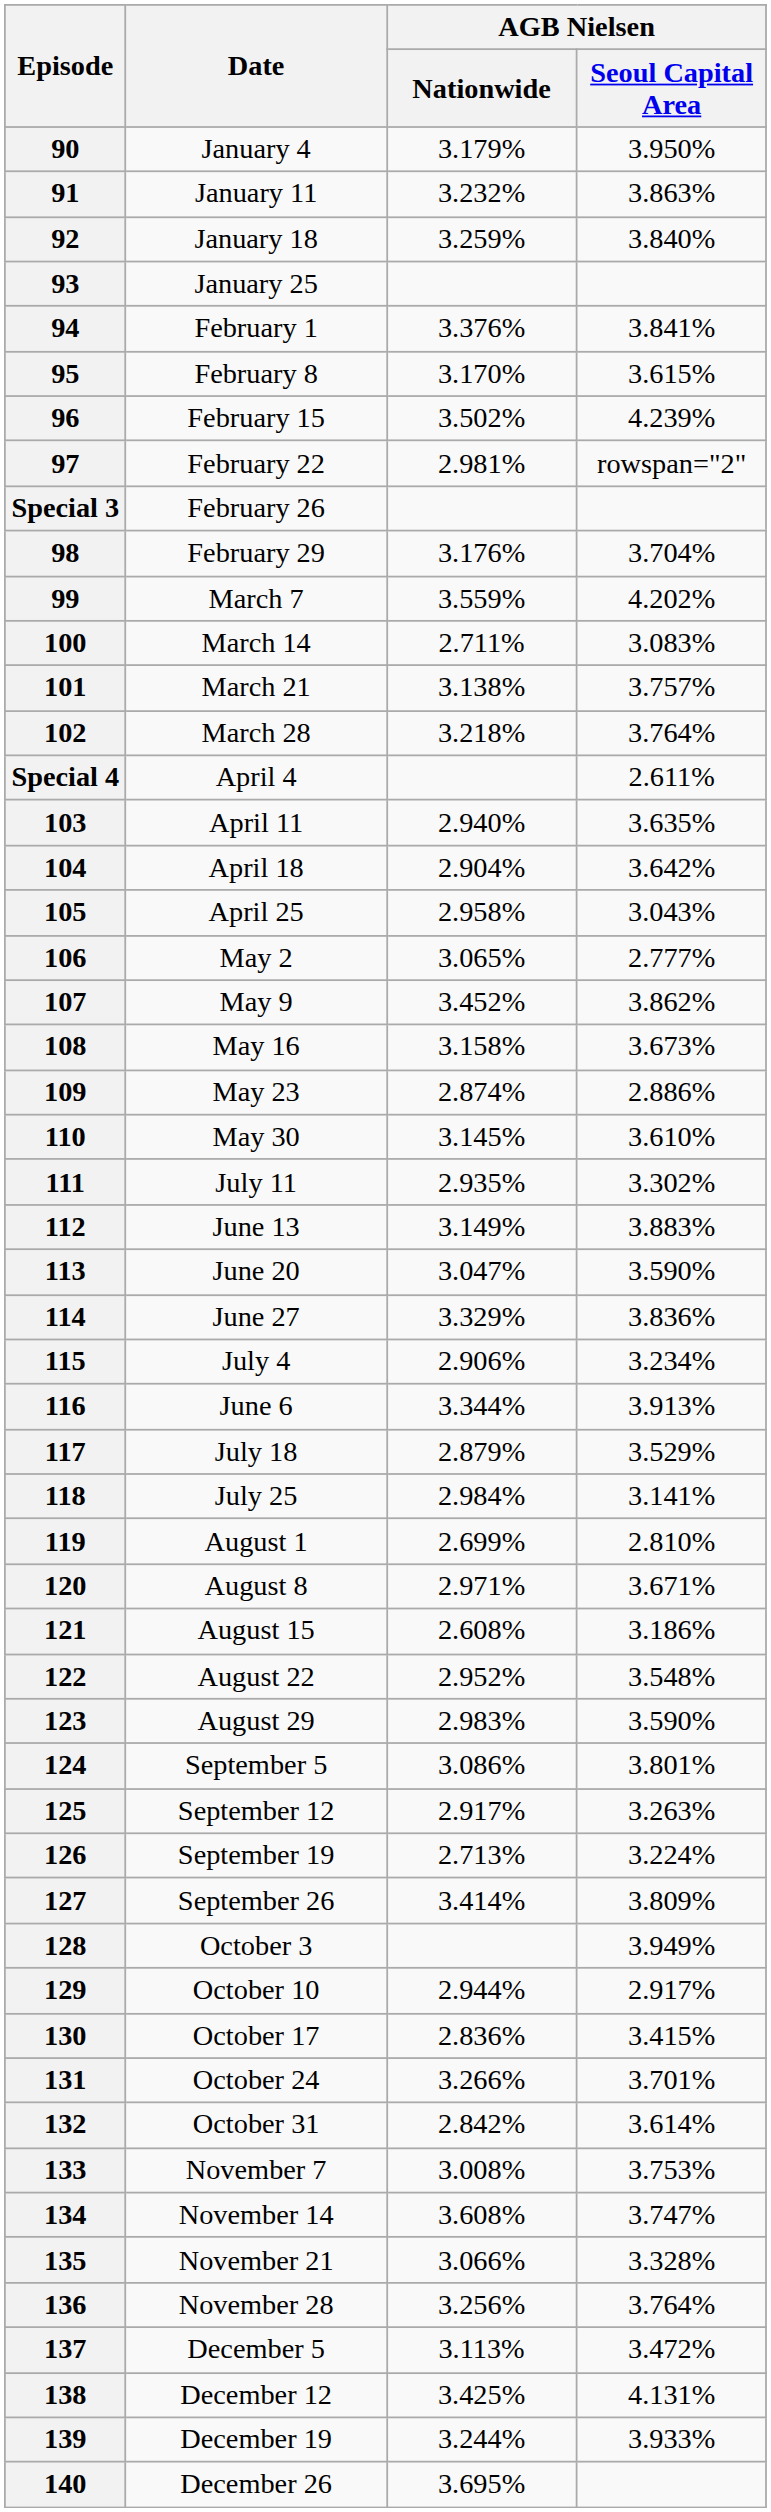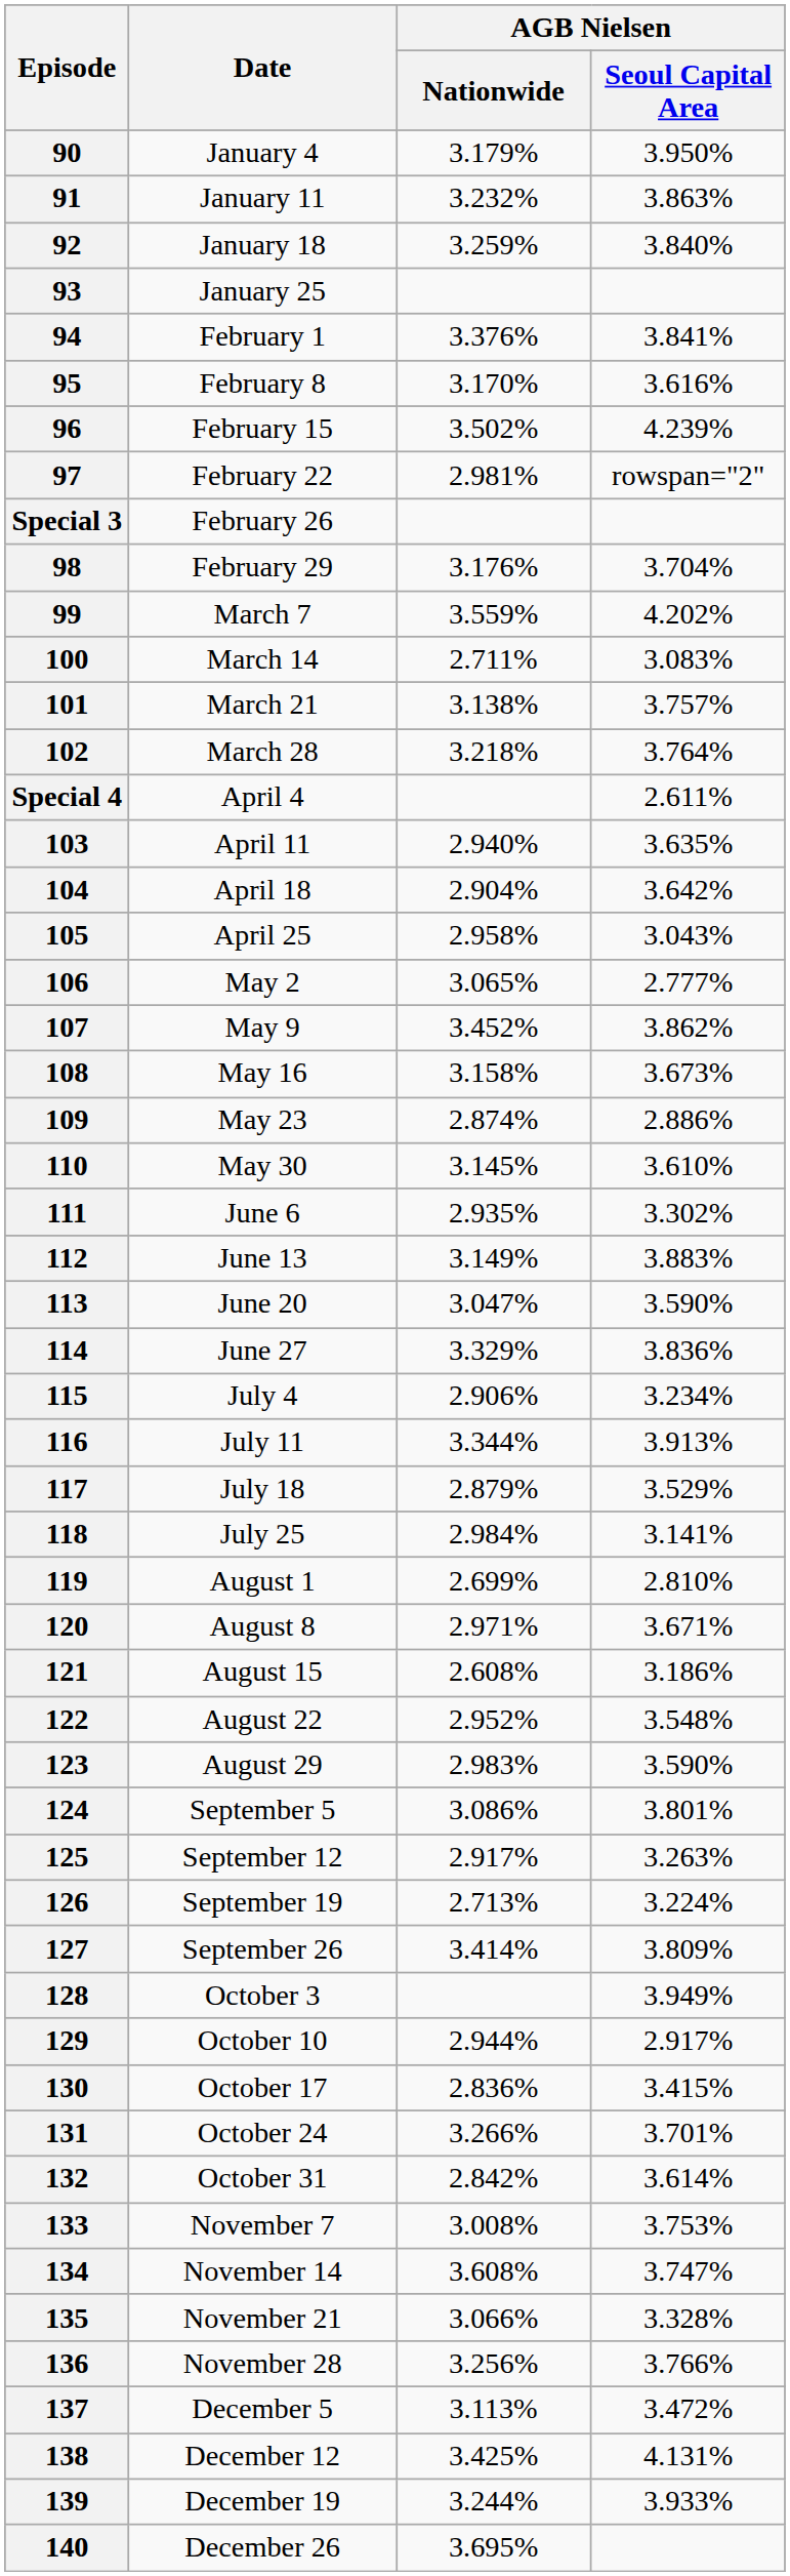95 | AGB Nielsen / Seoul Capital Area: 3.615% -> 3.616%
111 | Date: July 11 -> June 6
116 | Date: June 6 -> July 11
136 | AGB Nielsen / Seoul Capital Area: 3.764% -> 3.766%
